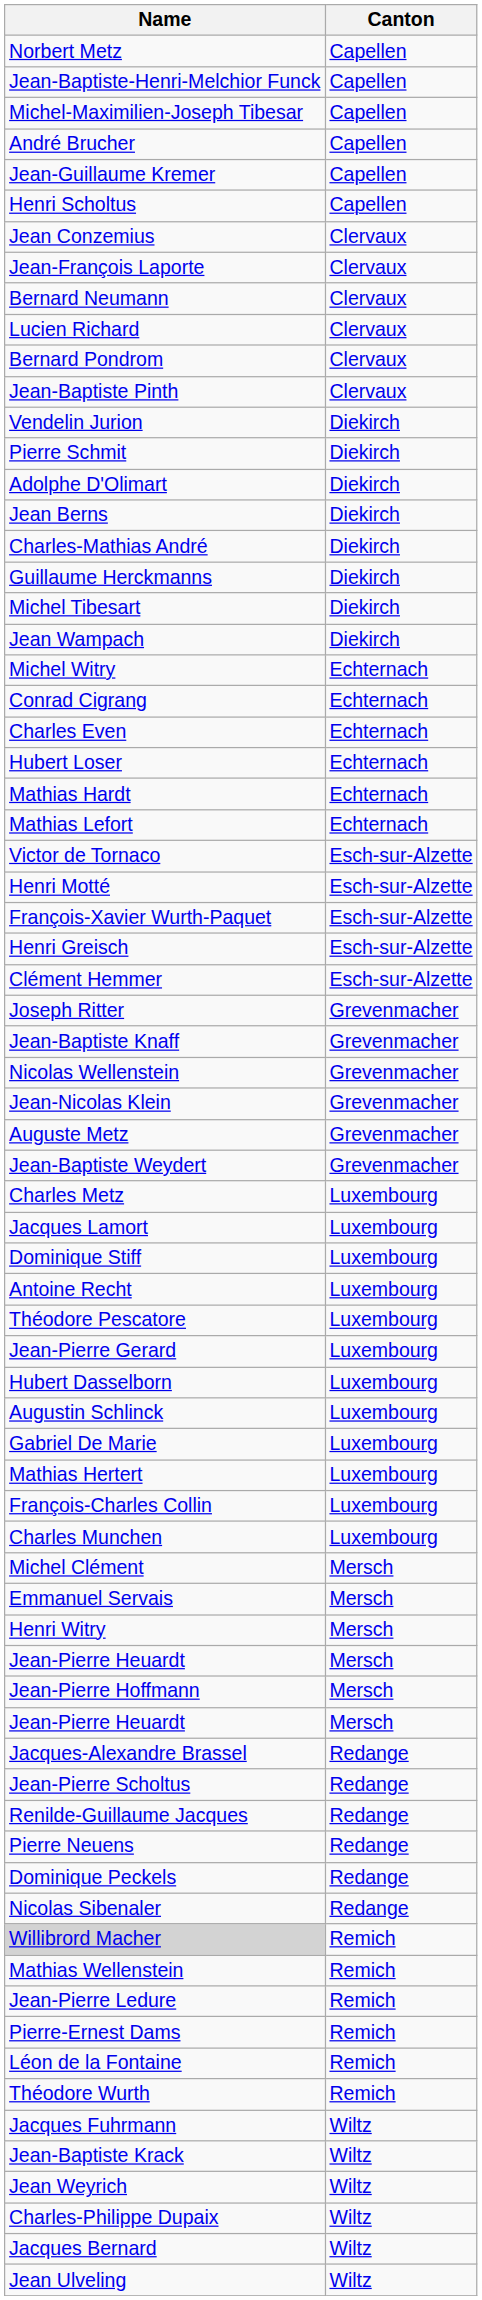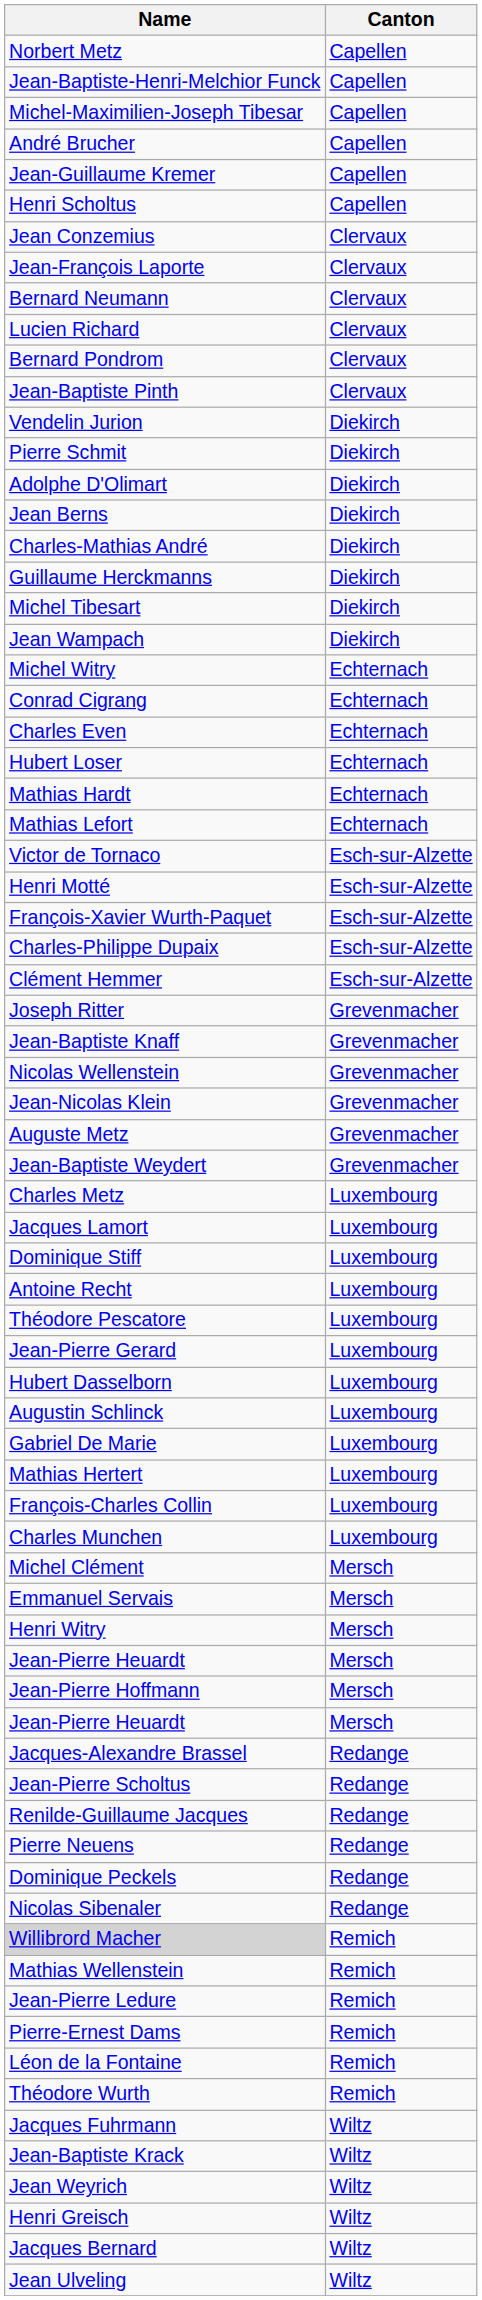row 31 | Name: Henri Greisch -> Charles-Philippe Dupaix
row 72 | Name: Charles-Philippe Dupaix -> Henri Greisch
